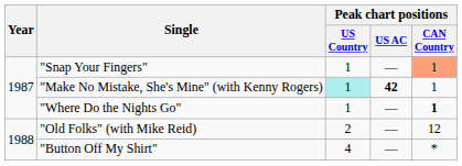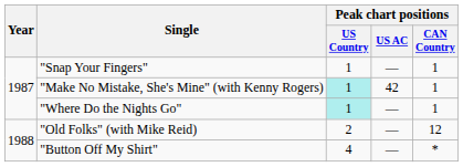"Snap Your Fingers" | Peak chart positions / CAN Country: lightsalmon background -> no background
"Make No Mistake, She's Mine" (with Kenny Rogers) | Peak chart positions / US AC: bold -> normal
"Where Do the Nights Go" | Peak chart positions / US Country: no background -> paleturquoise background
"Where Do the Nights Go" | Peak chart positions / CAN Country: bold -> normal
